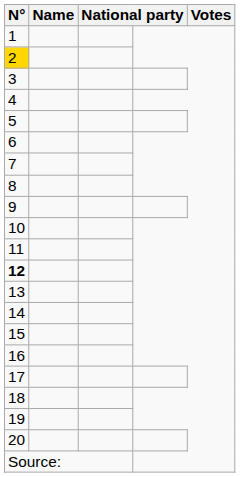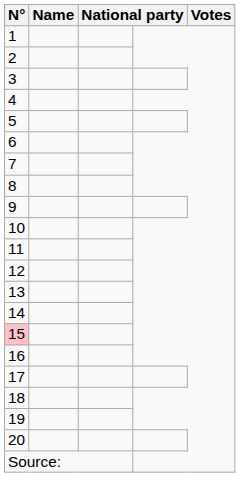2 | N°: gold background -> no background
12 | N°: bold -> normal
15 | N°: no background -> pink background
